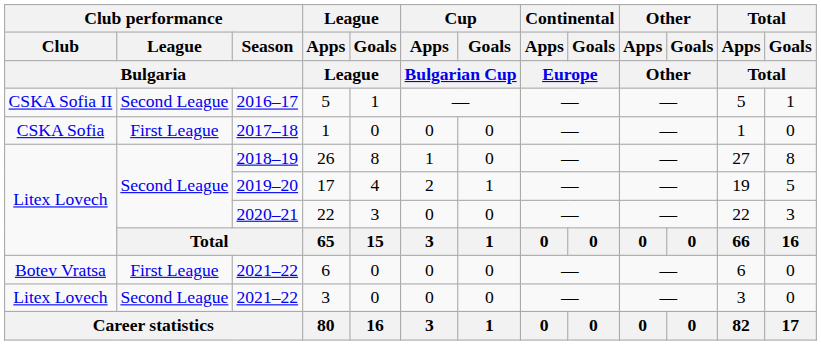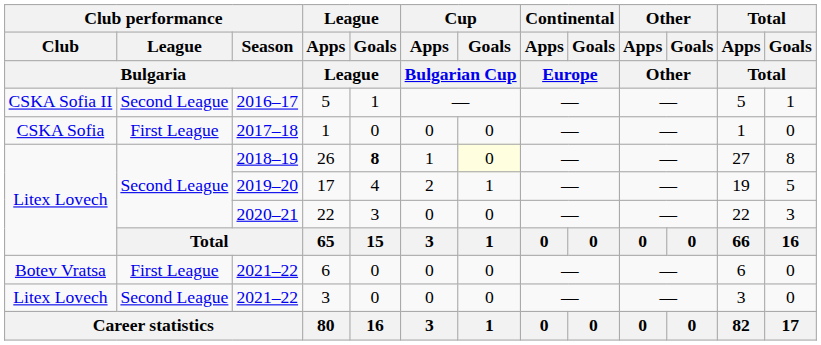26 | League / Goals / League: normal -> bold
26 | Cup / Goals / Bulgarian Cup: no background -> lightyellow background
